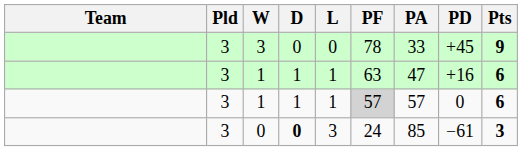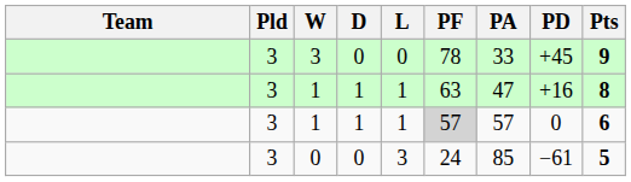row 3 | Pts: 6 -> 8
row 5 | D: bold -> normal
row 5 | Pts: 3 -> 5
